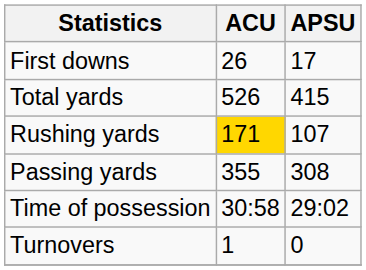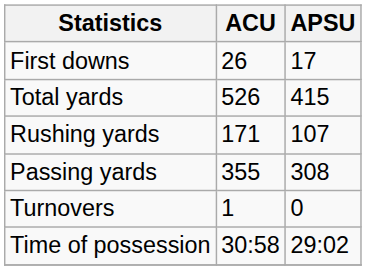Rushing yards | ACU: gold background -> no background
rows swapped: Turnovers <-> Time of possession
